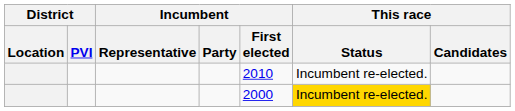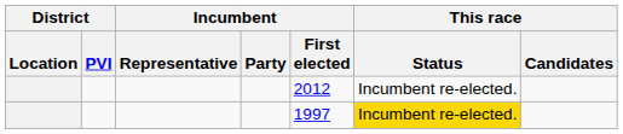row 3 | Incumbent / First elected: 2010 -> 2012
row 4 | Incumbent / First elected: 2000 -> 1997
